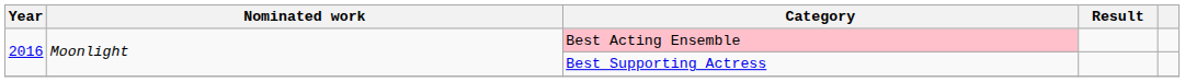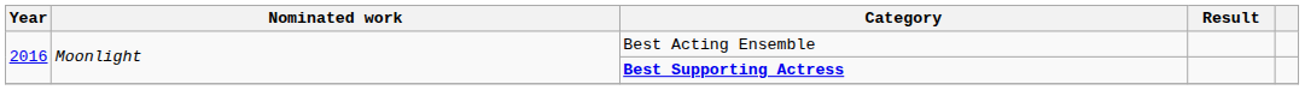Best Acting Ensemble | Category: pink background -> no background
Best Supporting Actress | Category: normal -> bold
